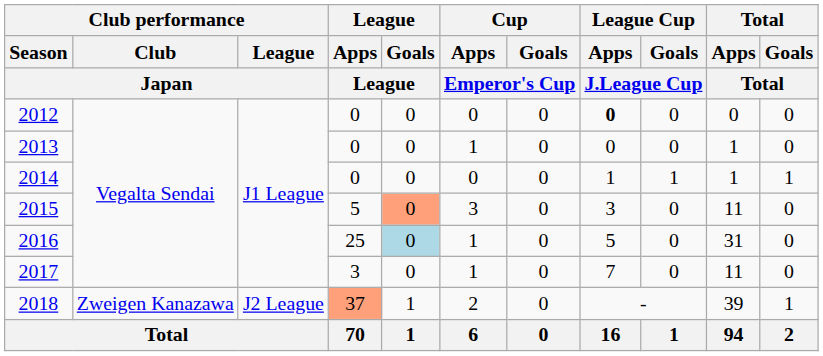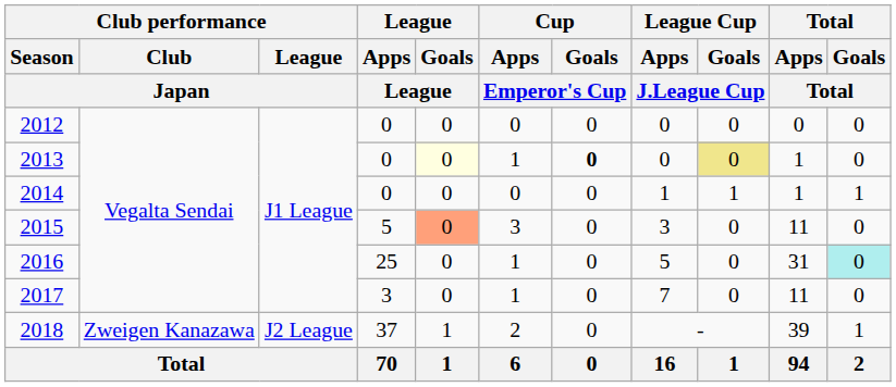2012 | League Cup / Apps / J.League Cup: bold -> normal
2013 | League / Goals / League: no background -> lightyellow background
2013 | Cup / Goals / Emperor's Cup: normal -> bold
2013 | League Cup / Goals / J.League Cup: no background -> khaki background
2016 | League / Goals / League: lightblue background -> no background
2016 | Total / Goals / Total: no background -> paleturquoise background
2018 | League / Apps / League: lightsalmon background -> no background
